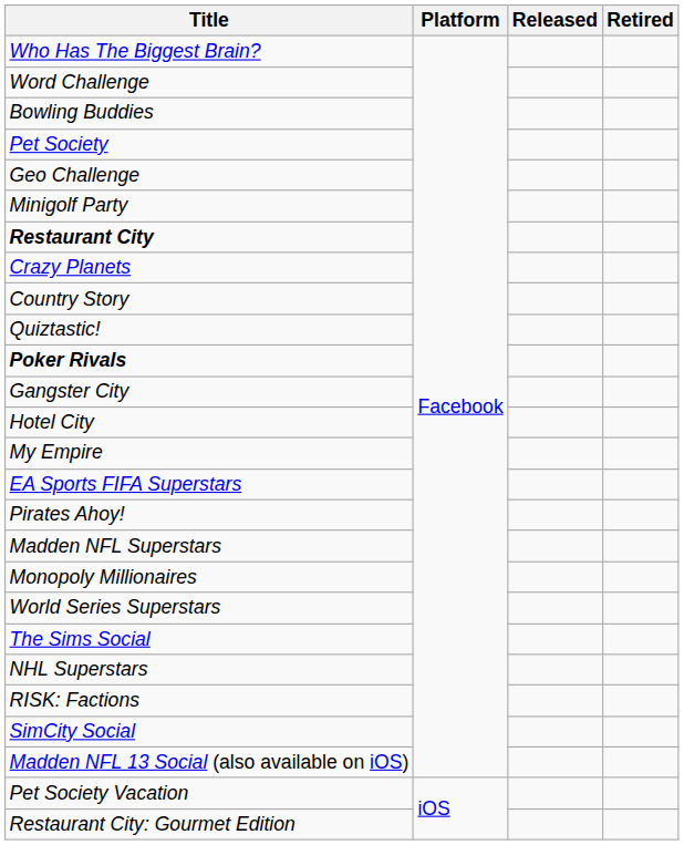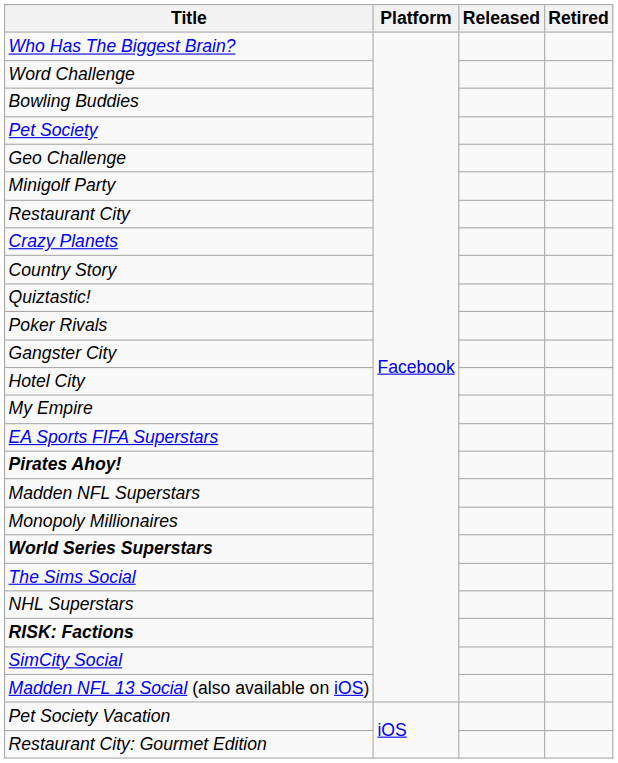Restaurant City | Title: bold -> normal
Poker Rivals | Title: bold -> normal
Pirates Ahoy! | Title: normal -> bold
World Series Superstars | Title: normal -> bold
RISK: Factions | Title: normal -> bold
